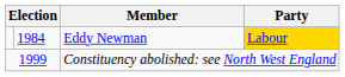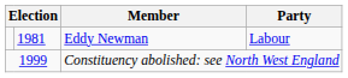Eddy Newman | column 2: 1984 -> 1981
Eddy Newman | Party: gold background -> no background
